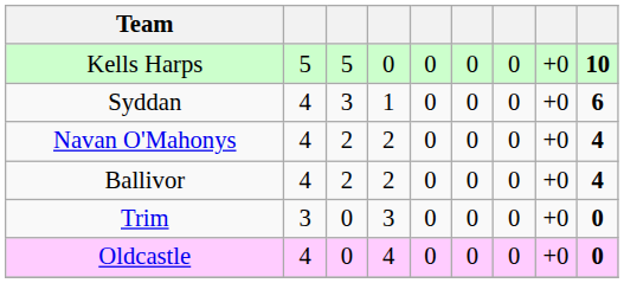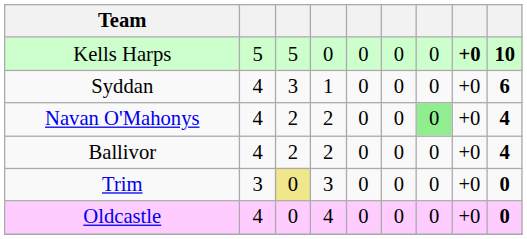Kells Harps | column 8: normal -> bold
Navan O'Mahonys | column 7: no background -> lightgreen background
Trim | column 3: no background -> khaki background
